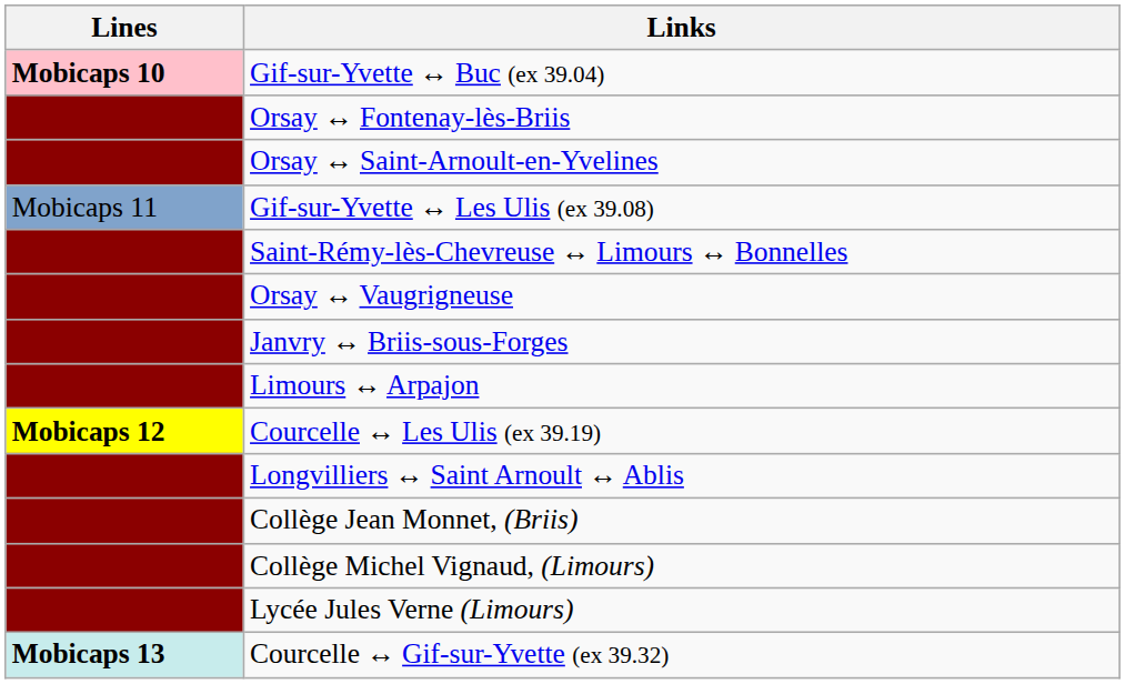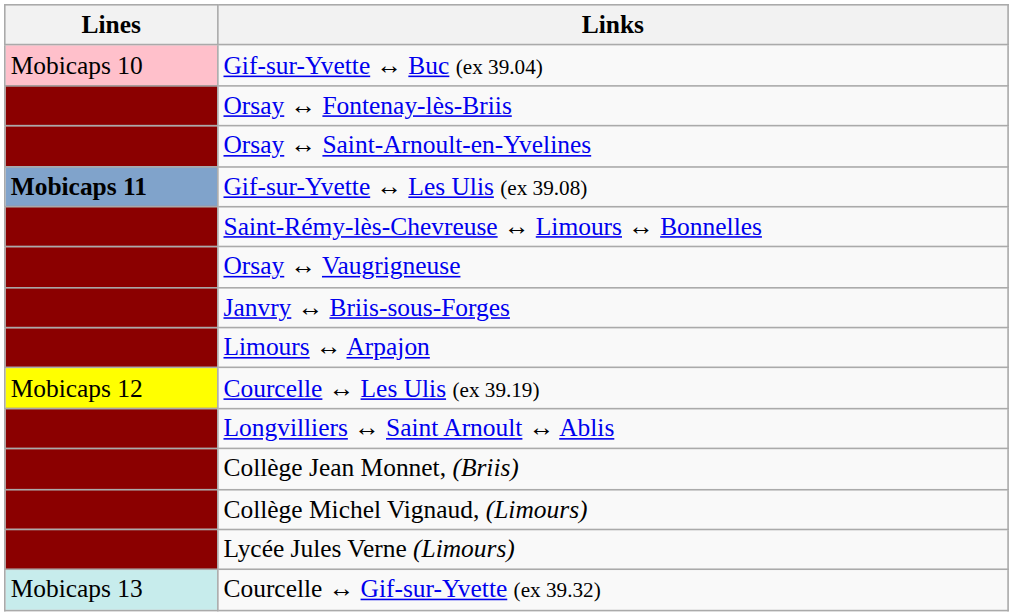Gif-sur-Yvette ↔ Buc (ex 39.04) | Lines: bold -> normal
Gif-sur-Yvette ↔ Les Ulis (ex 39.08) | Lines: normal -> bold
Courcelle ↔ Les Ulis (ex 39.19) | Lines: bold -> normal
Courcelle ↔ Gif-sur-Yvette (ex 39.32) | Lines: bold -> normal
